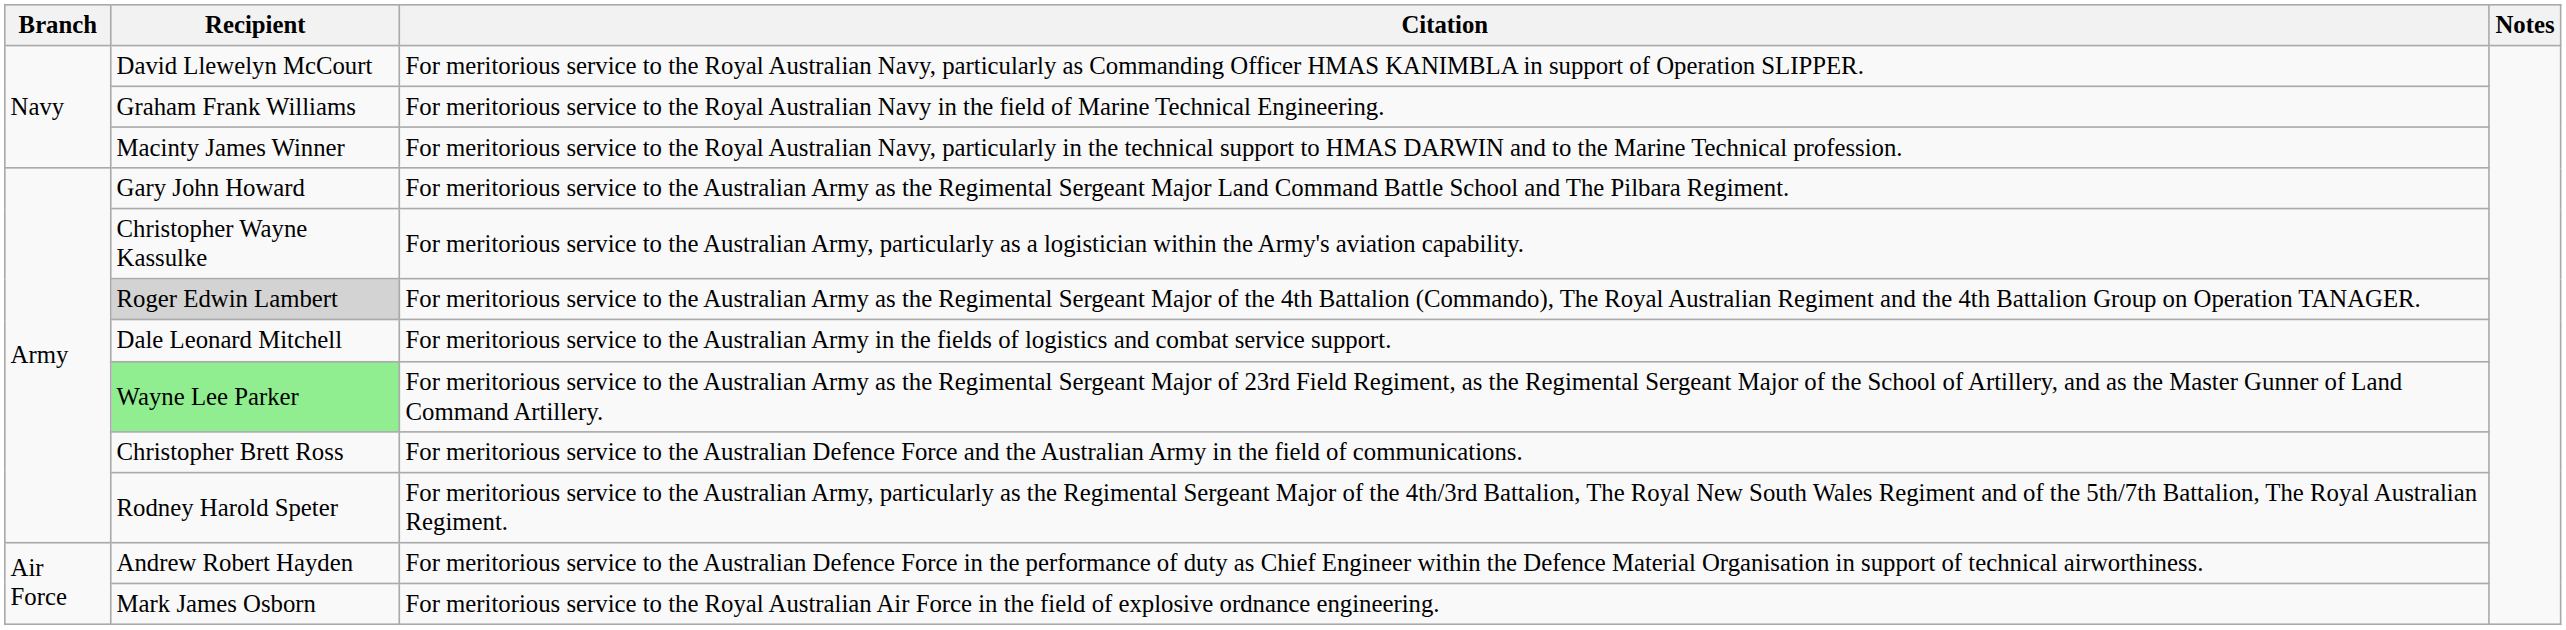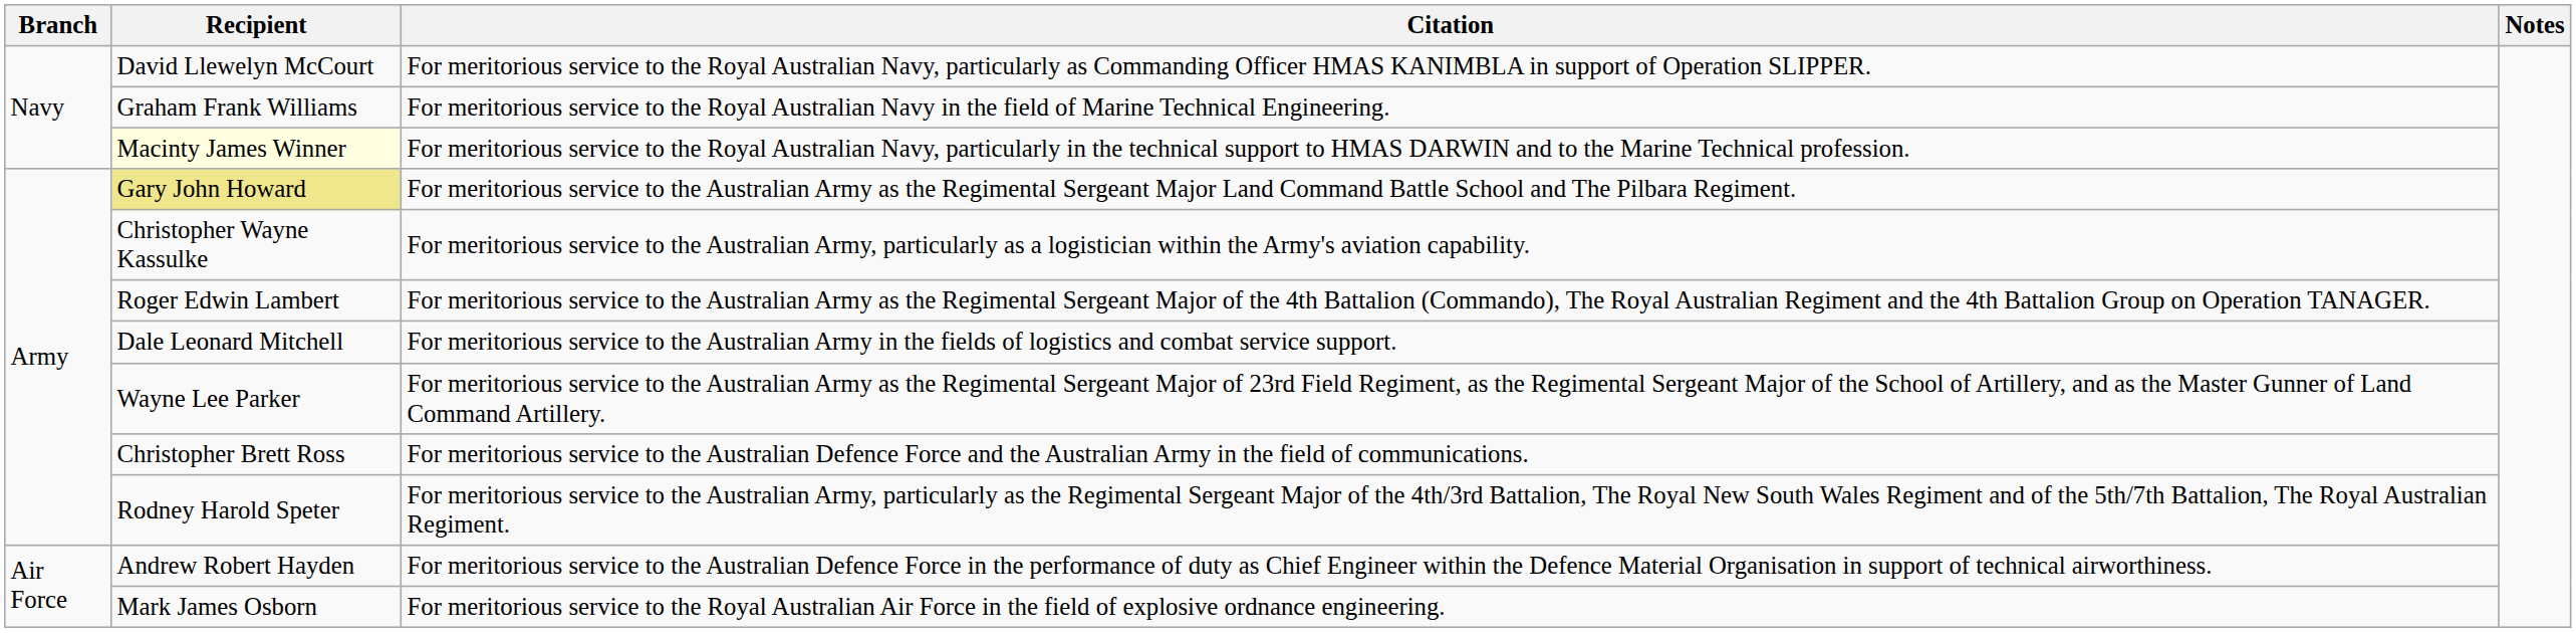Macinty James Winner | Recipient: no background -> lightyellow background
Gary John Howard | Recipient: no background -> khaki background
Roger Edwin Lambert | Recipient: lightgrey background -> no background
Wayne Lee Parker | Recipient: lightgreen background -> no background
